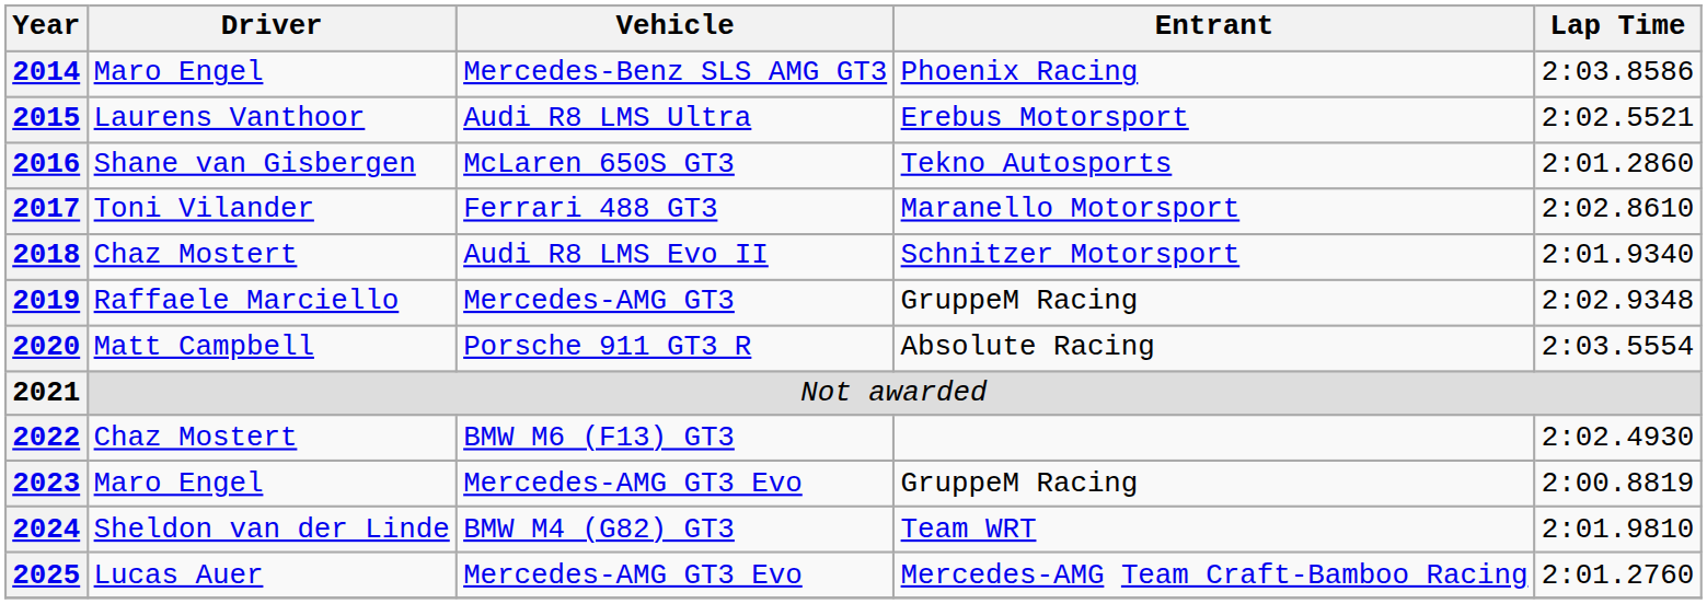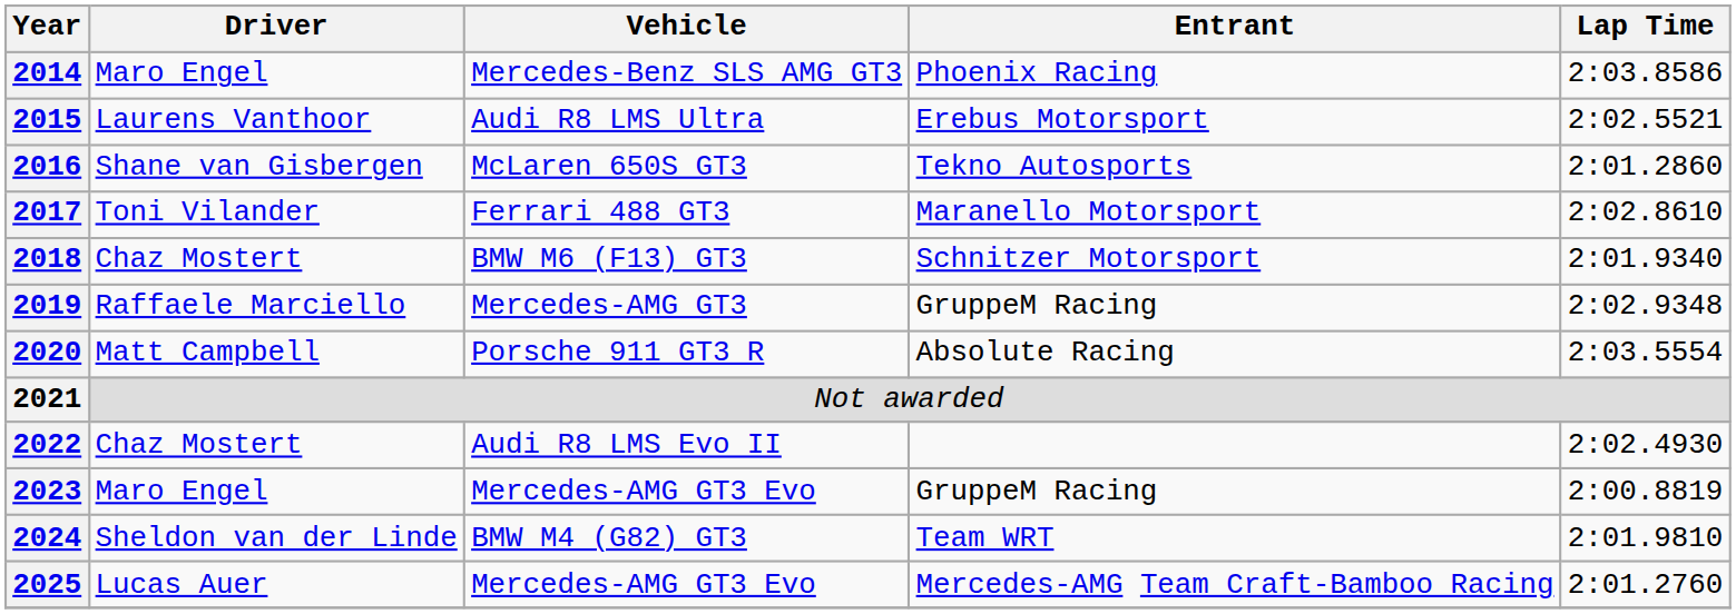2018 | Vehicle: Audi R8 LMS Evo II -> BMW M6 (F13) GT3
2022 | Vehicle: BMW M6 (F13) GT3 -> Audi R8 LMS Evo II
